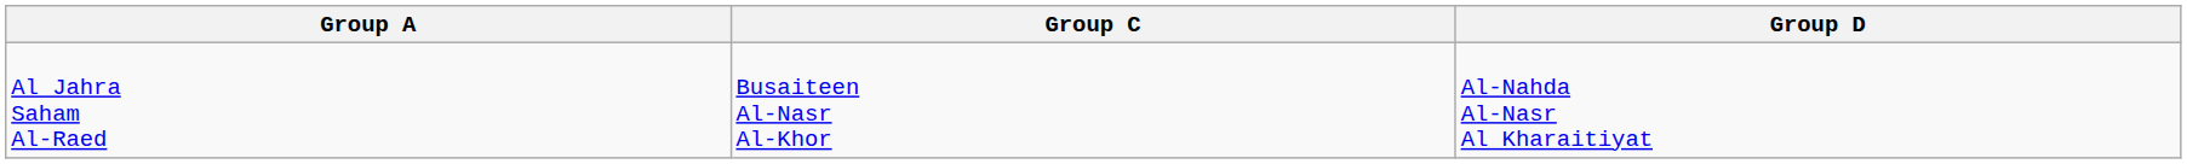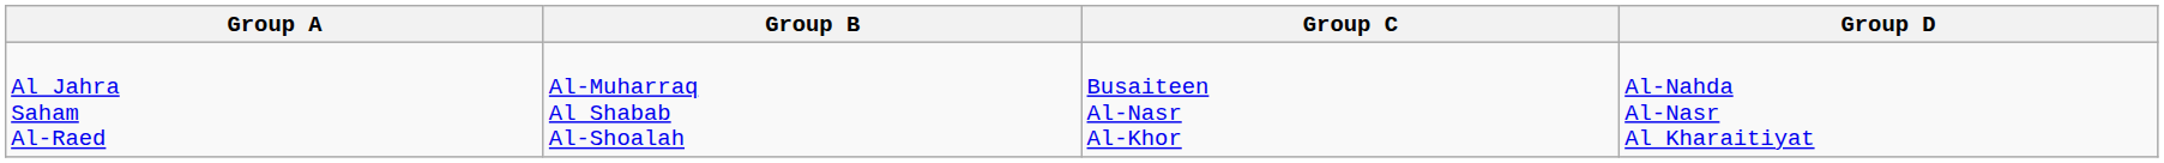+ column: Group B | Al-Muharraq Al Shabab Al-Shoalah
